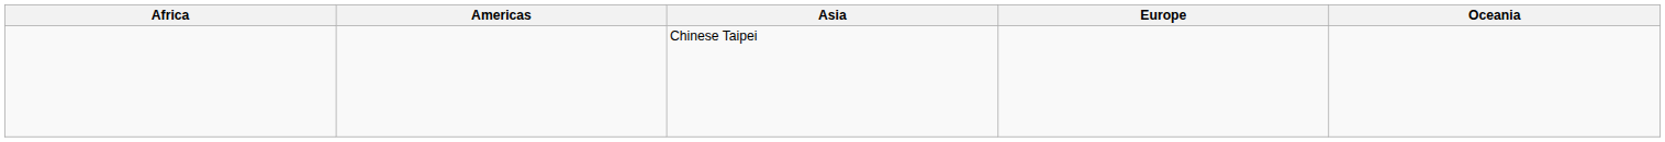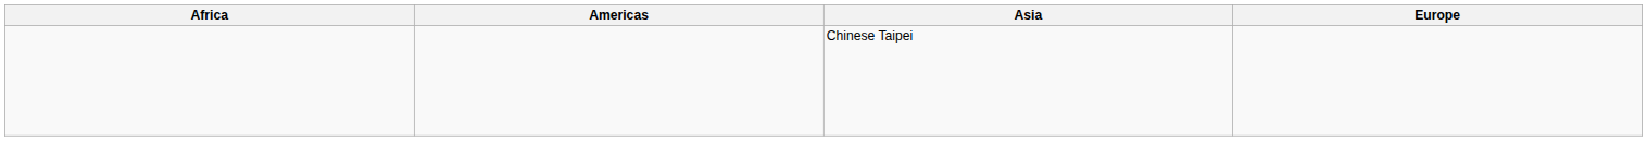- column: Oceania
